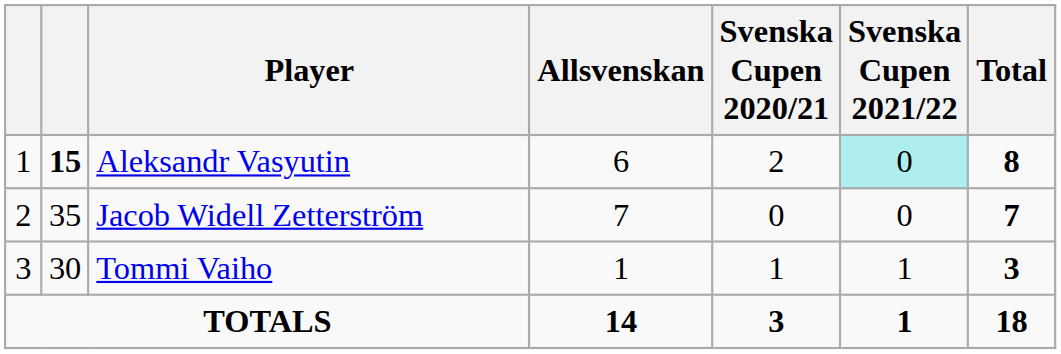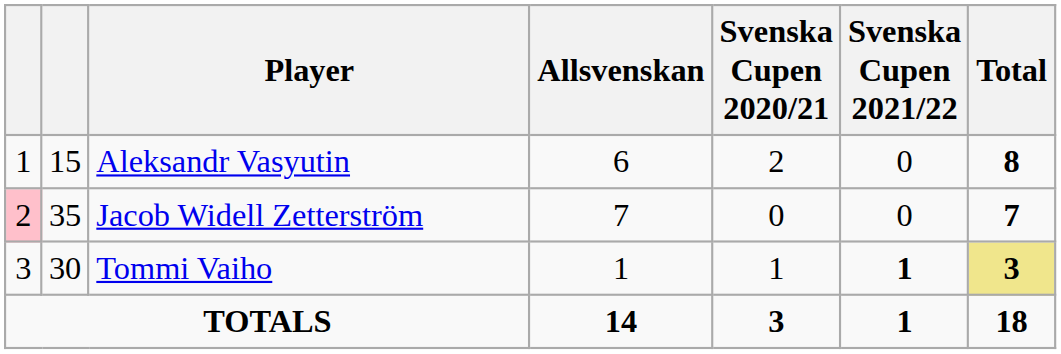Aleksandr Vasyutin | column 2: bold -> normal
Aleksandr Vasyutin | Svenska Cupen 2021/22: paleturquoise background -> no background
Jacob Widell Zetterström | column 1: no background -> pink background
Tommi Vaiho | Svenska Cupen 2021/22: normal -> bold
Tommi Vaiho | Total: no background -> khaki background
